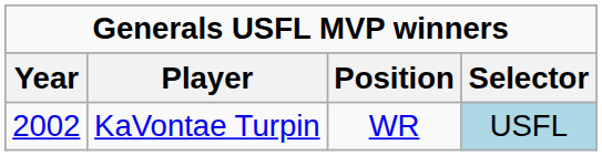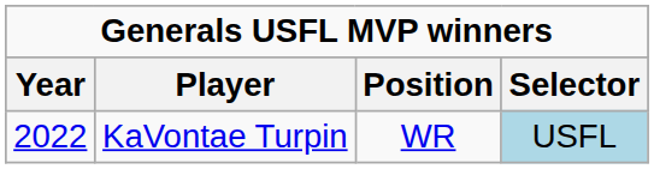KaVontae Turpin | Year: 2002 -> 2022
